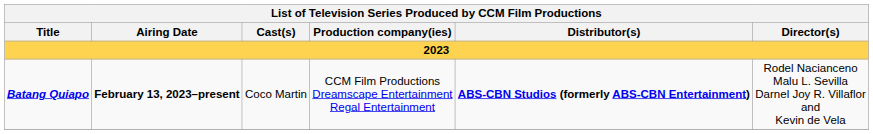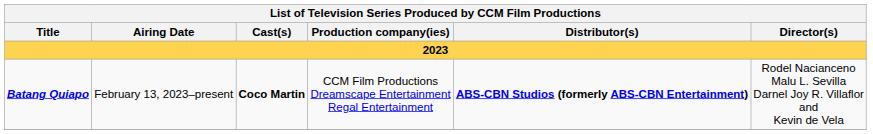Batang Quiapo | column 2: bold -> normal
Batang Quiapo | column 3: normal -> bold
